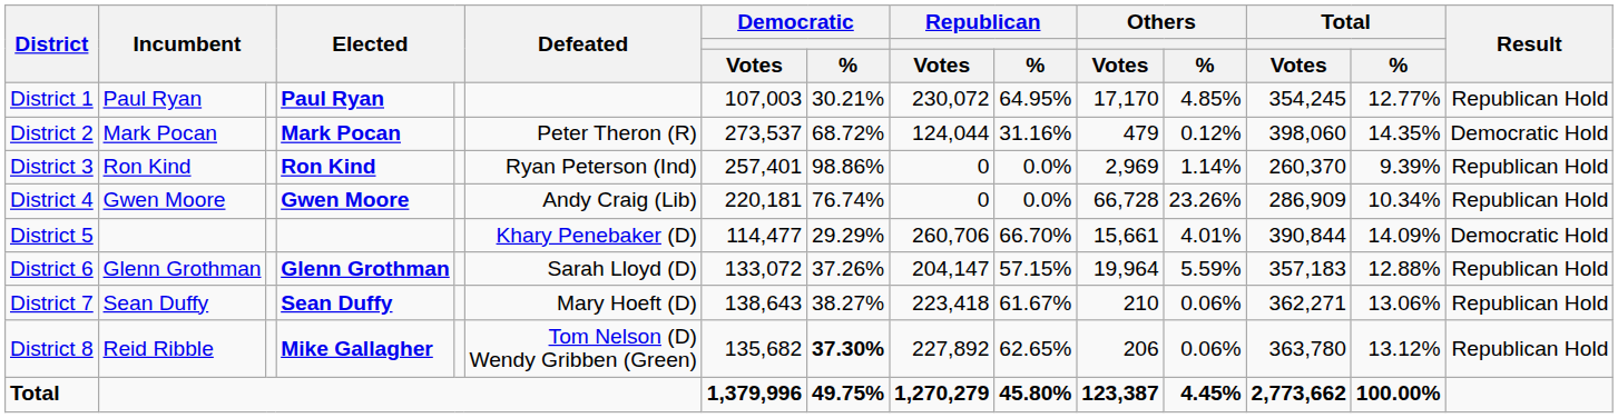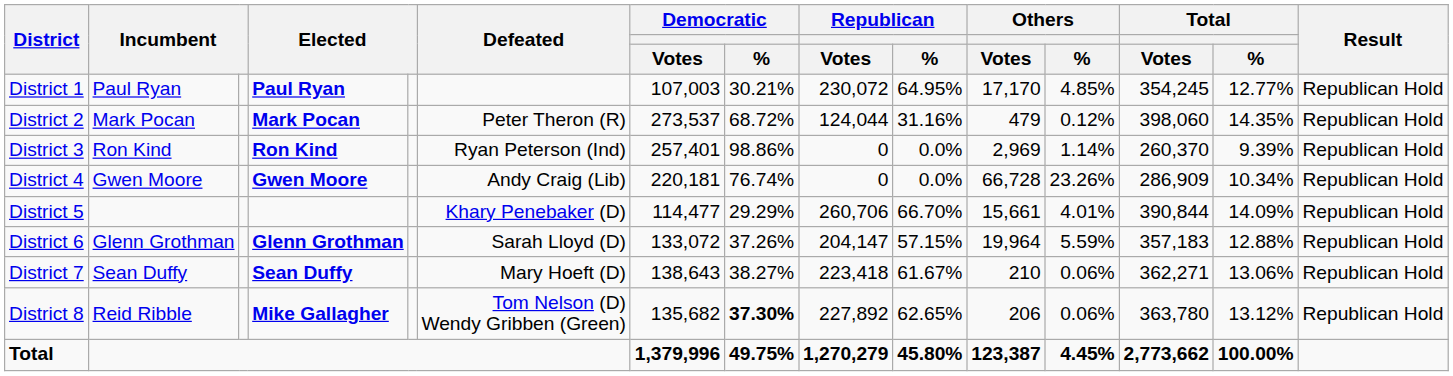District 2 | Result: Democratic Hold -> Republican Hold
District 5 | Result: Democratic Hold -> Republican Hold
